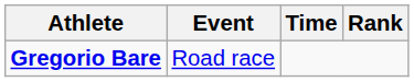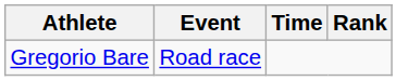Gregorio Bare | Athlete: bold -> normal
